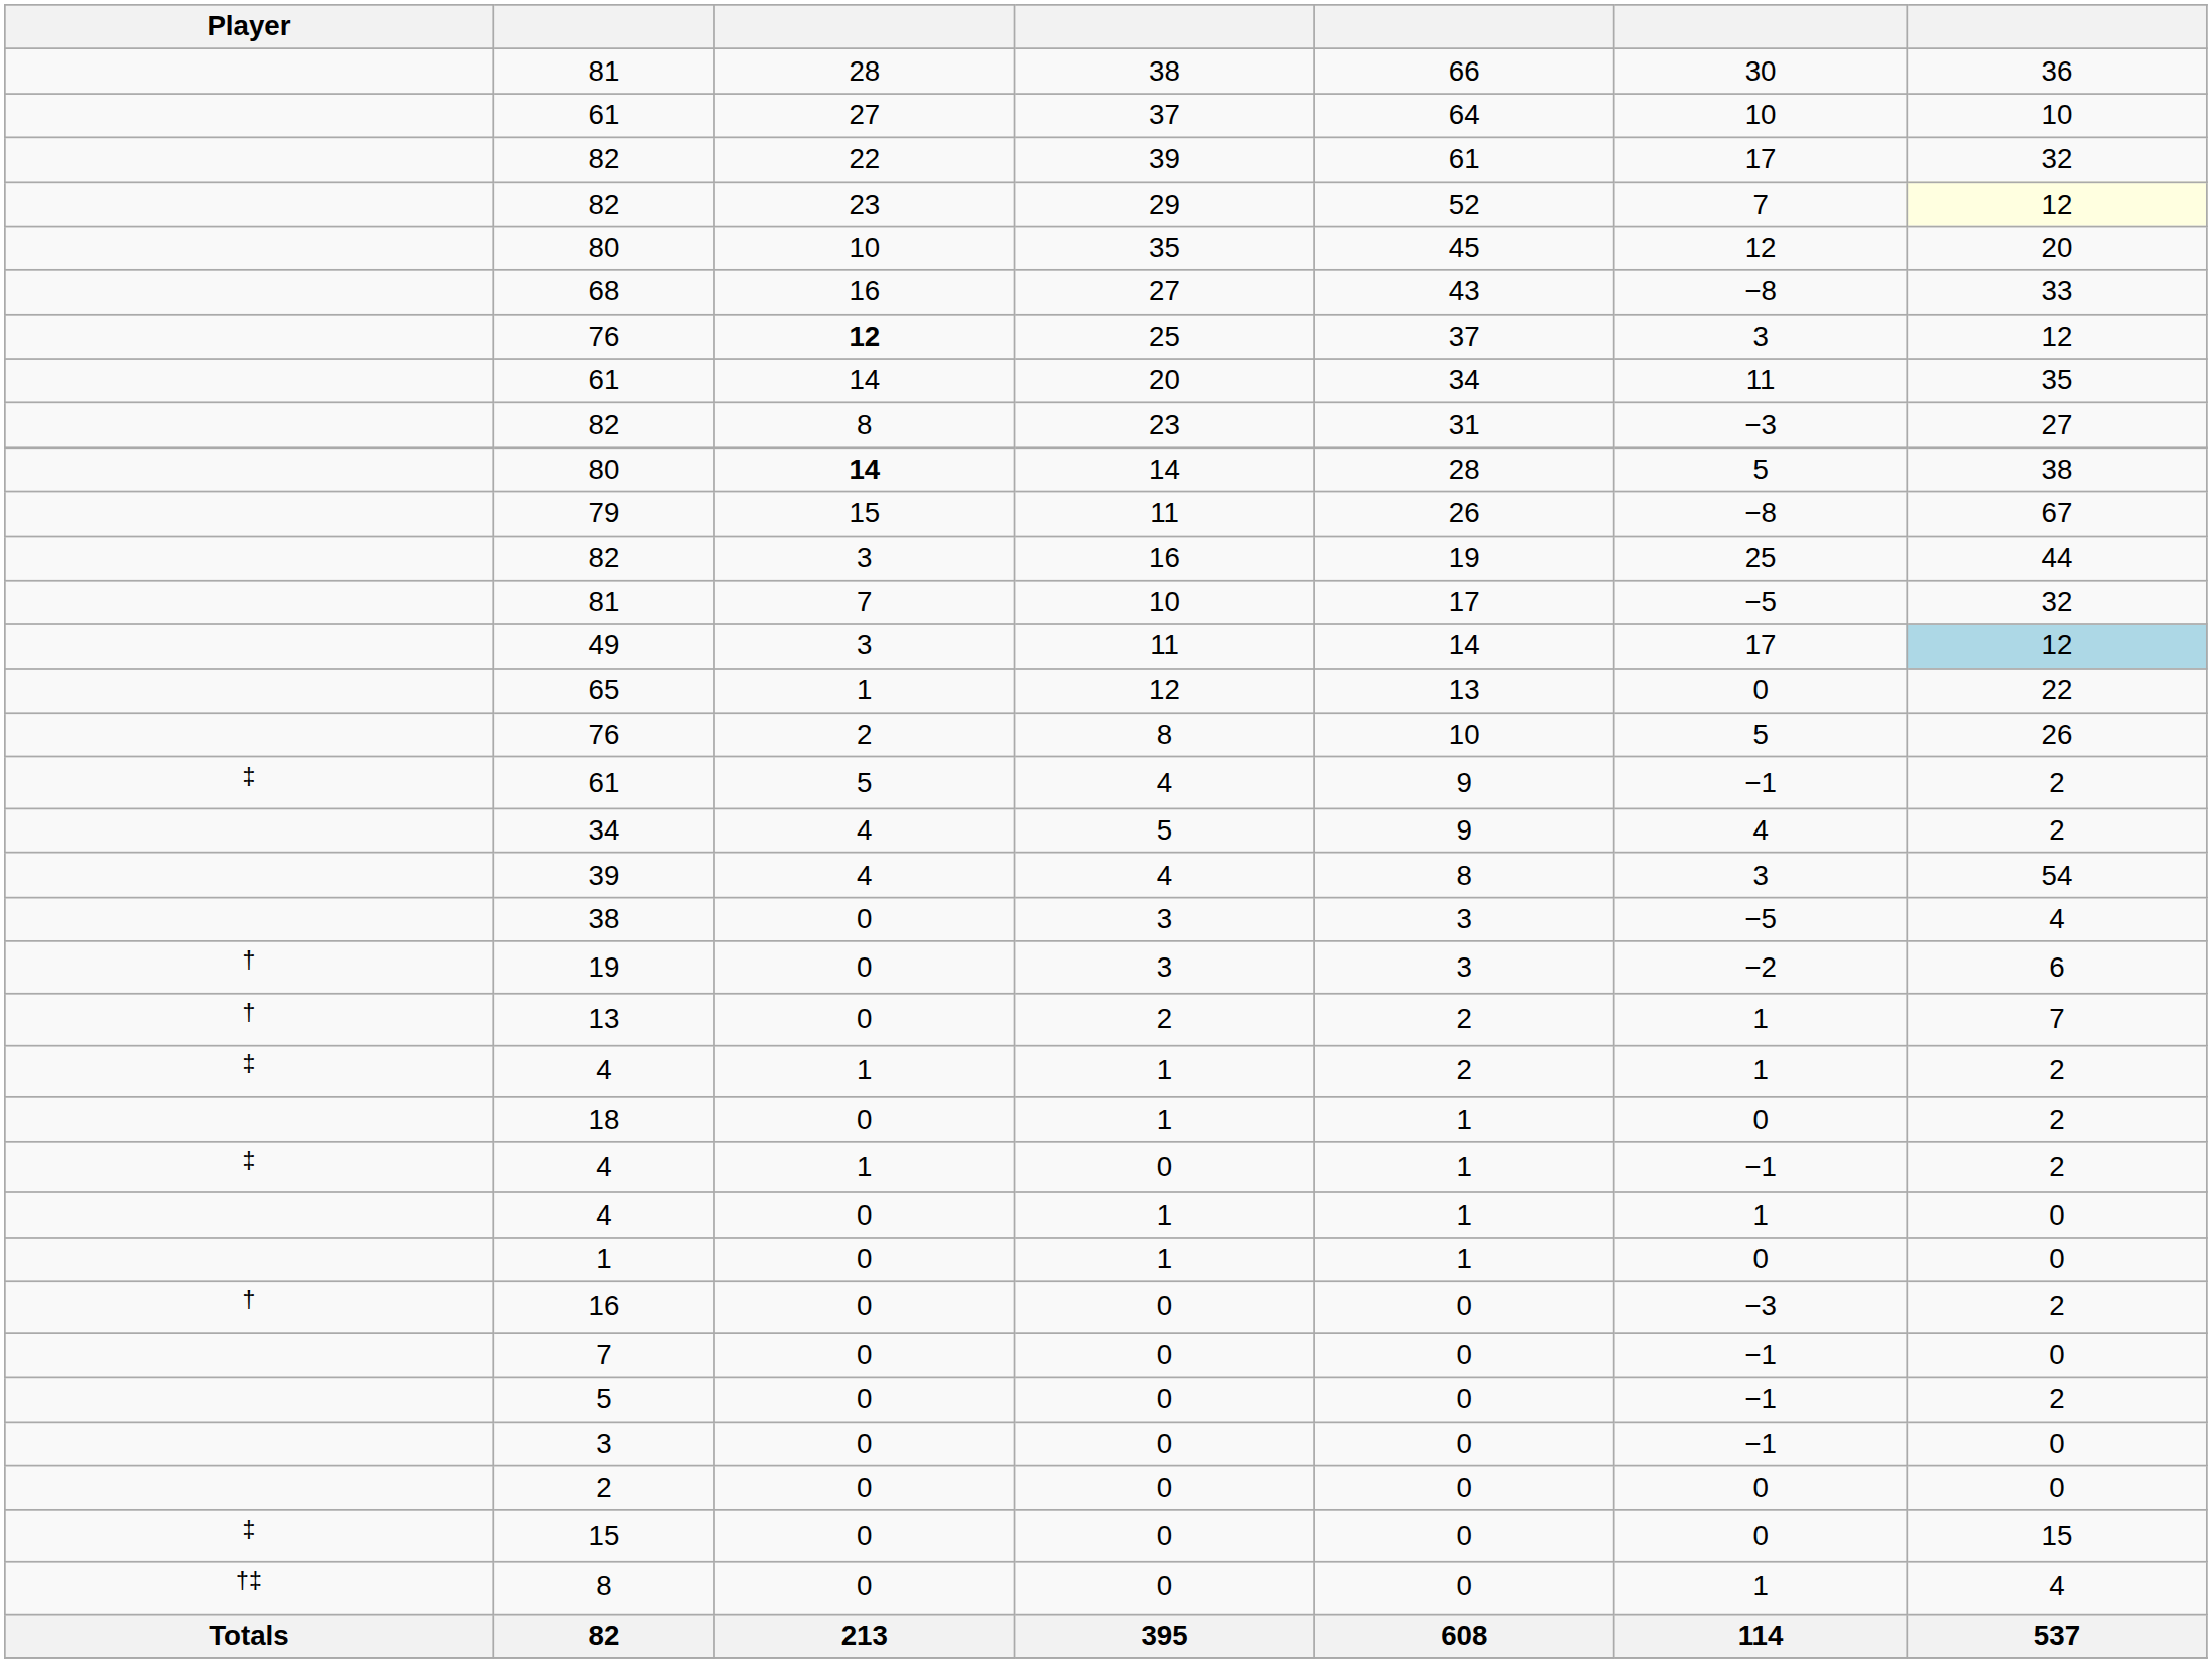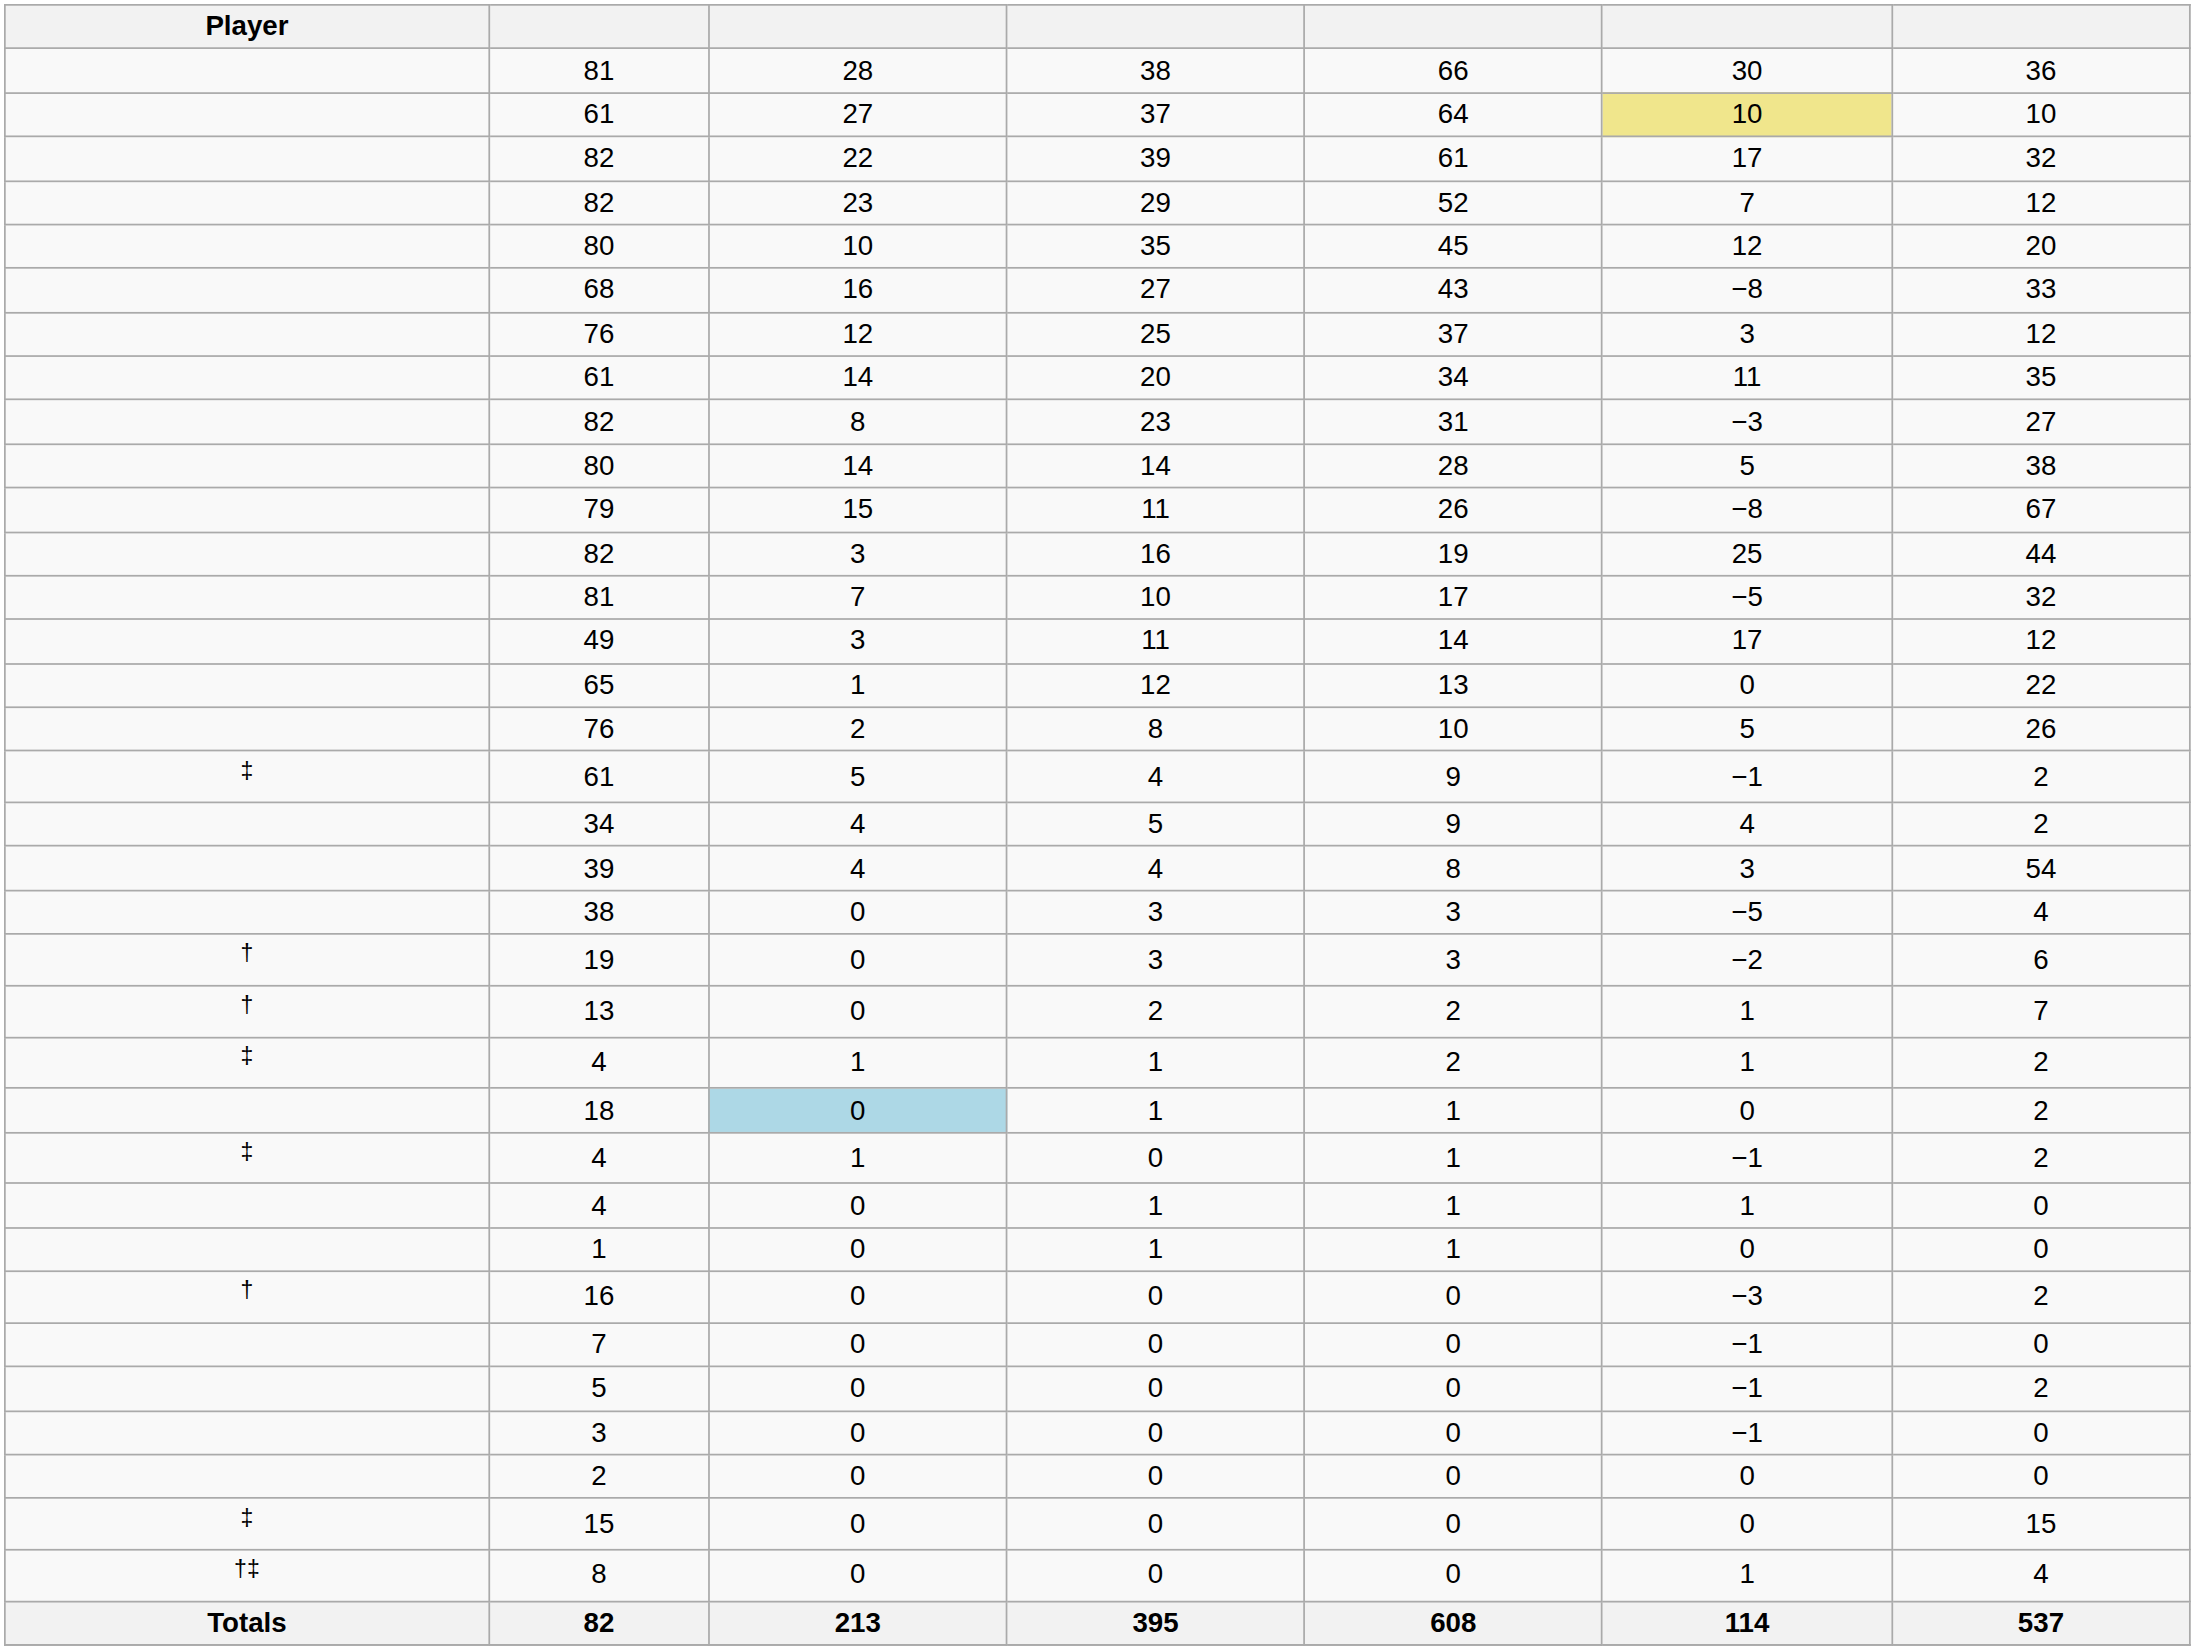61 / 37 | column 6: no background -> khaki background
82 / 29 | column 7: lightyellow background -> no background
76 / 25 | column 3: bold -> normal
80 / 14 | column 3: bold -> normal
49 | column 7: lightblue background -> no background
18 | column 3: no background -> lightblue background
